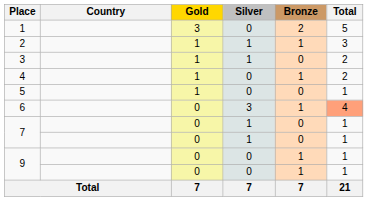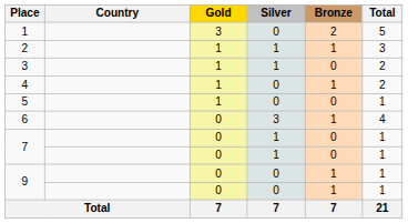6 | Total: lightsalmon background -> no background
